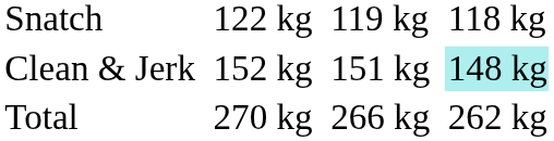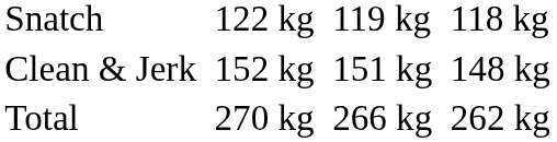Clean & Jerk | column 4: paleturquoise background -> no background
